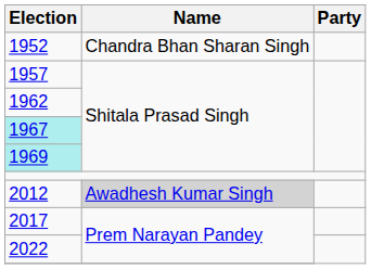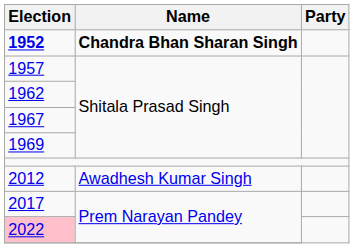1952 | Election: normal -> bold
1952 | Name: normal -> bold
1967 | Election: paleturquoise background -> no background
1969 | Election: paleturquoise background -> no background
2012 | Name: lightgrey background -> no background
2022 | Election: no background -> pink background
